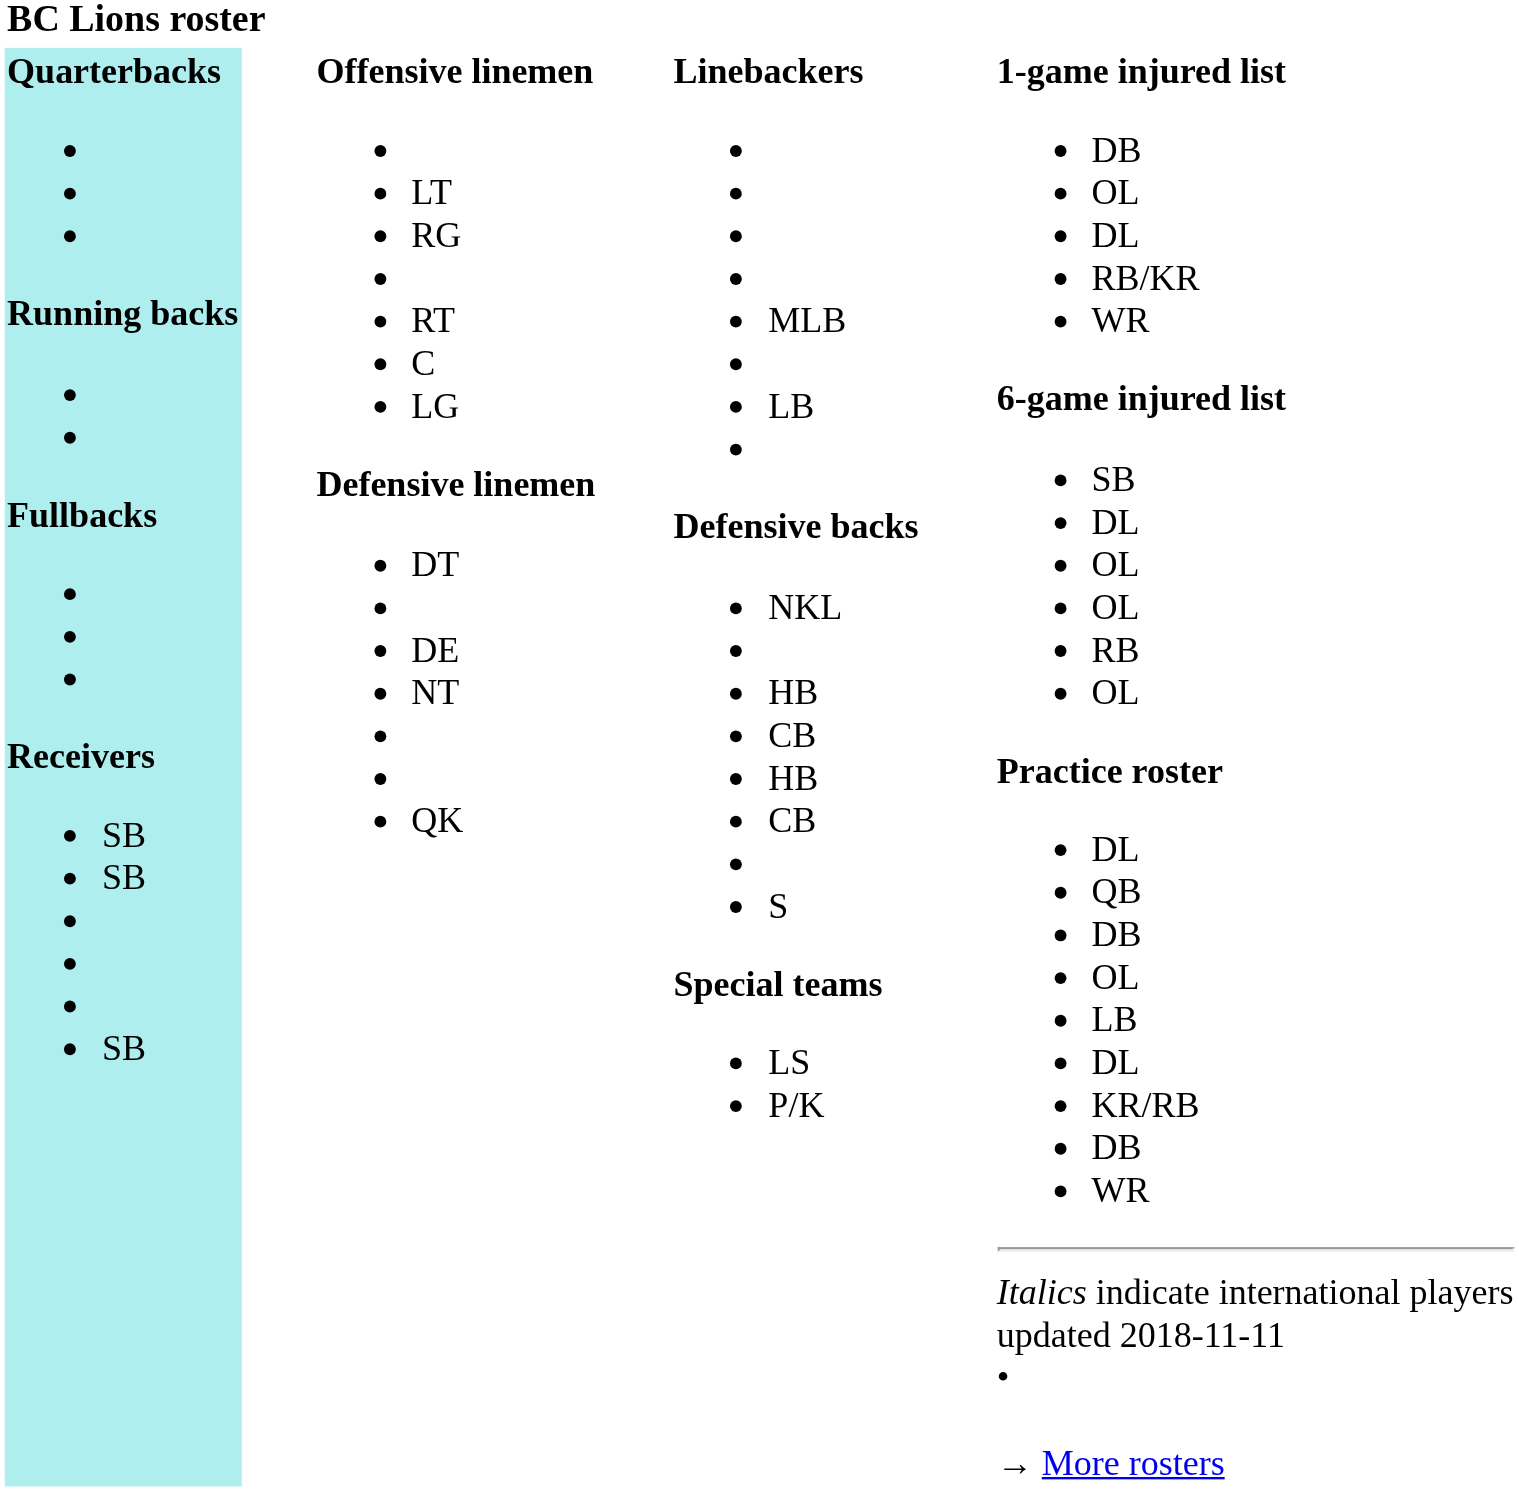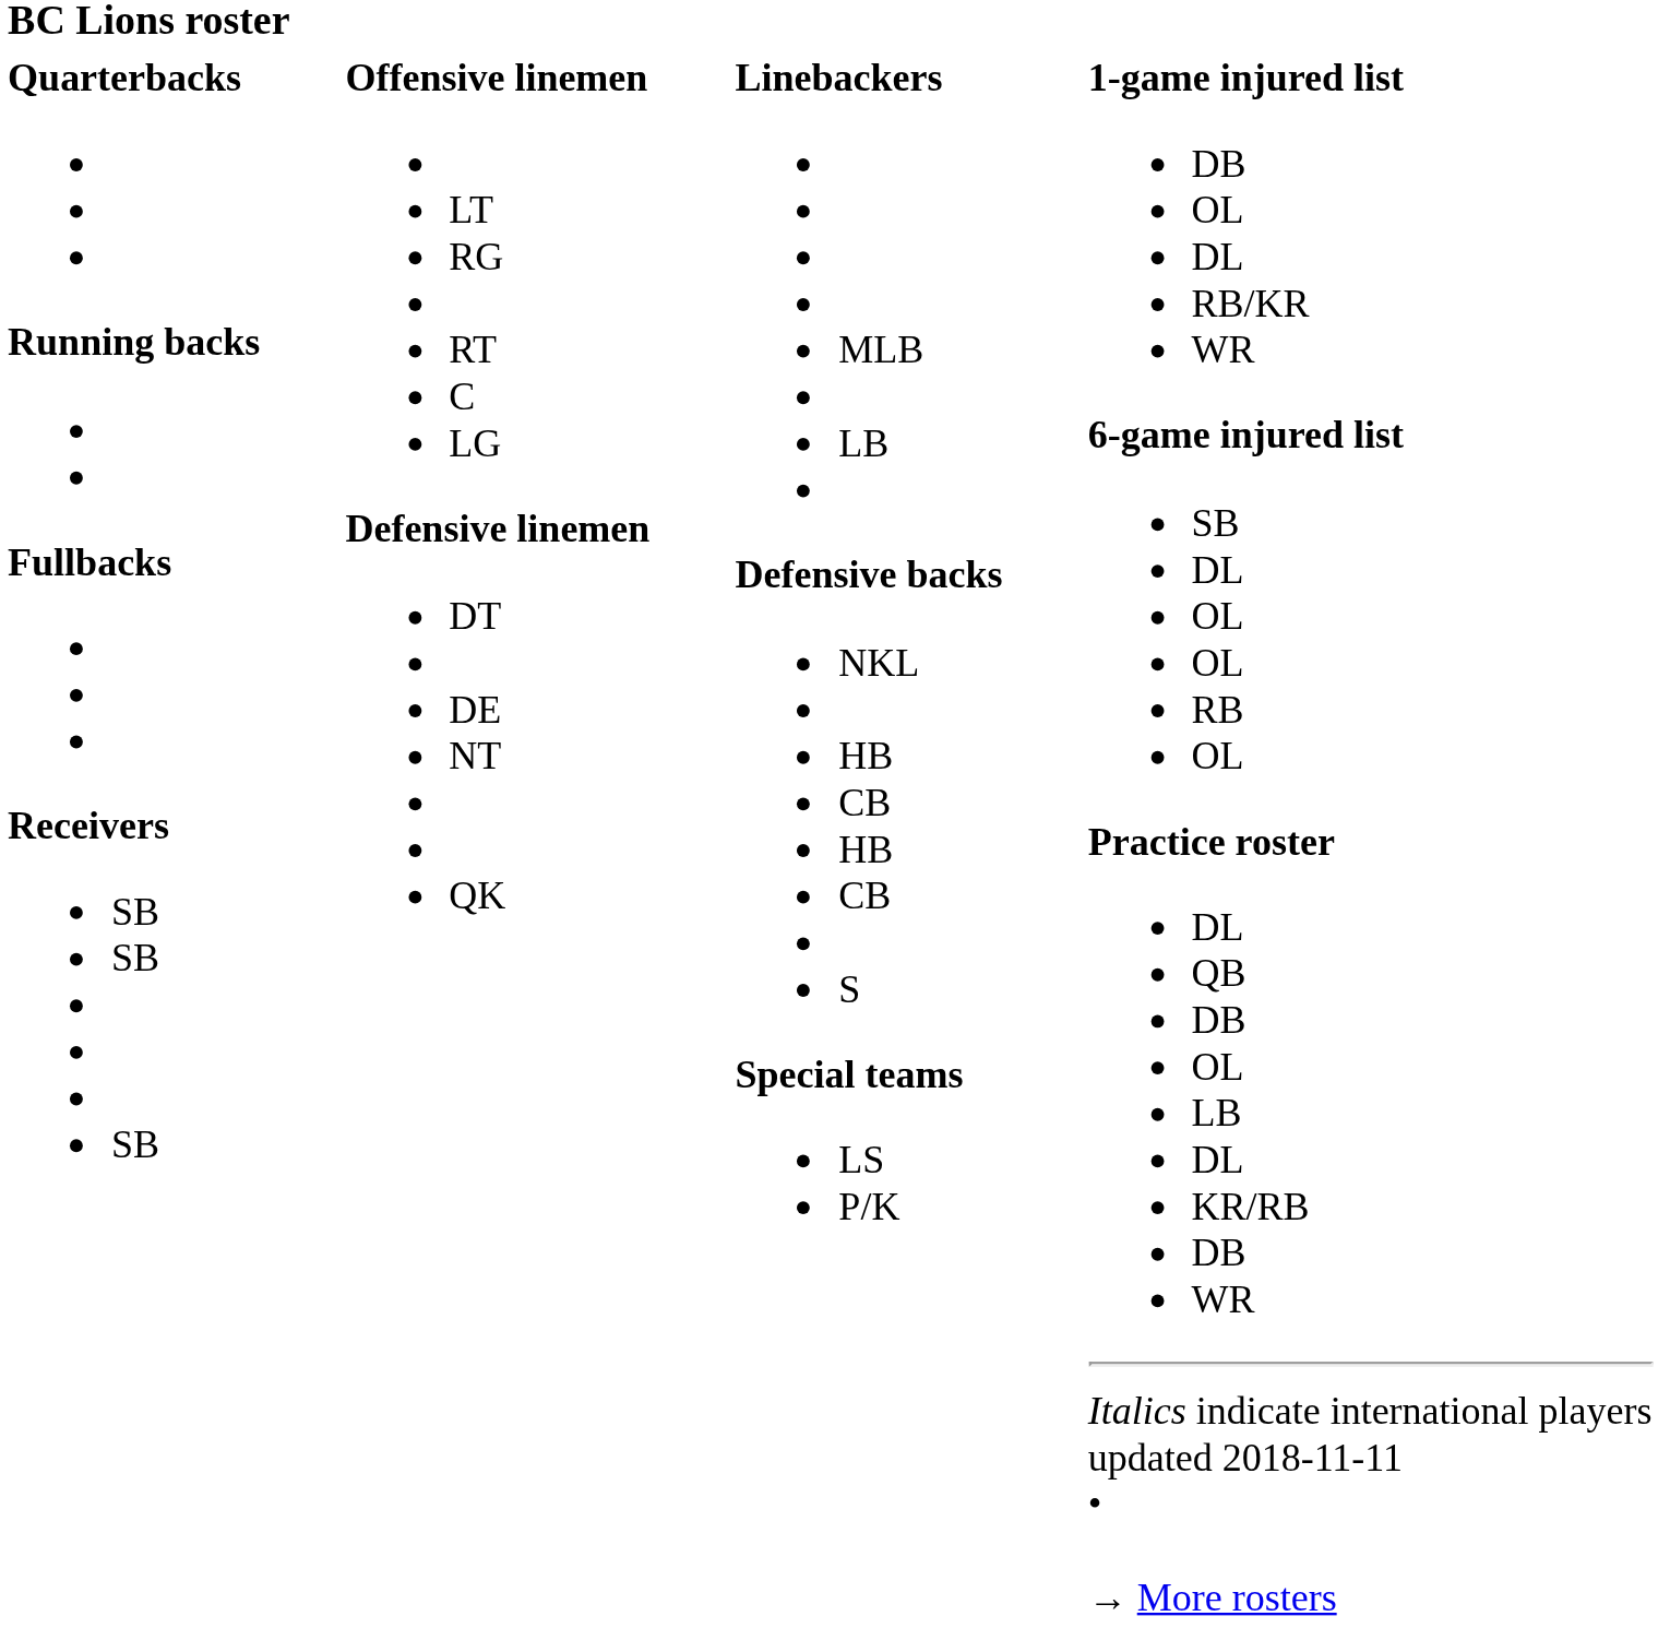Quarterbacks Running backs Fullbacks Receivers SB SB SB | column 1: paleturquoise background -> no background
